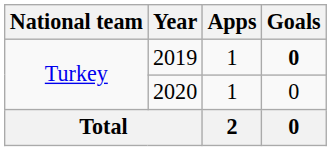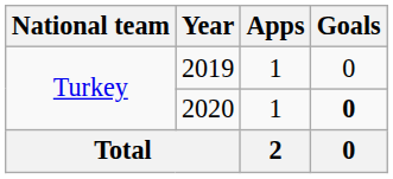2019 | Goals: bold -> normal
2020 | Goals: normal -> bold
